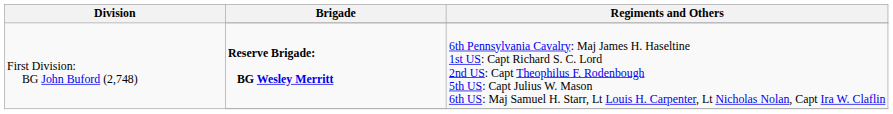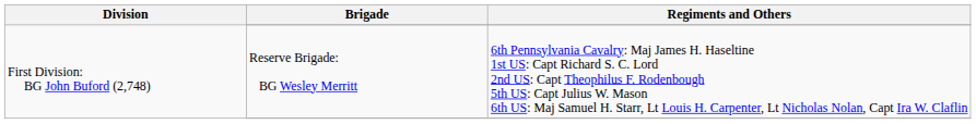Reserve Brigade: BG Wesley Merritt | Brigade: bold -> normal
